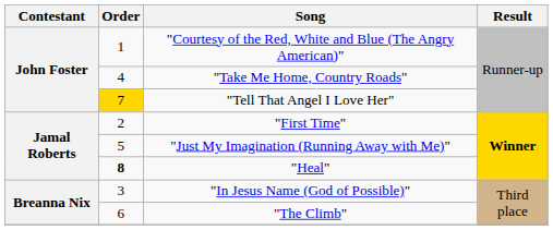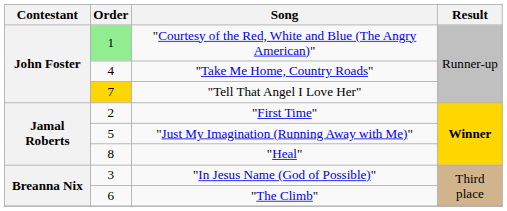"Courtesy of the Red, White and Blue (The Angry American)" | Order: no background -> lightgreen background
"Heal" | Order: bold -> normal
